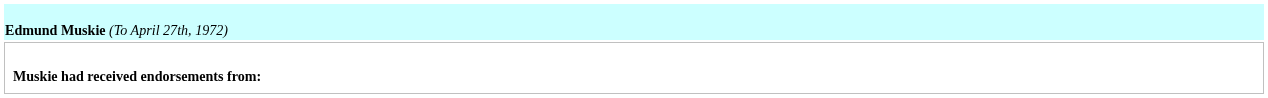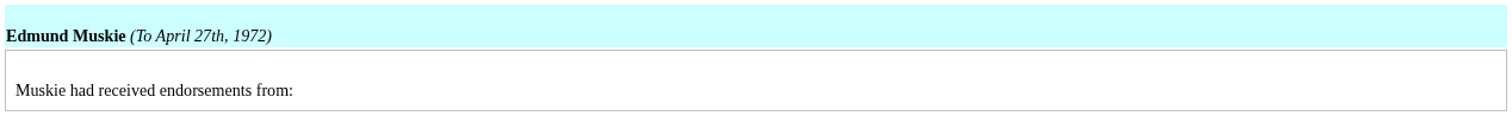row 2 | column 1: bold -> normal
